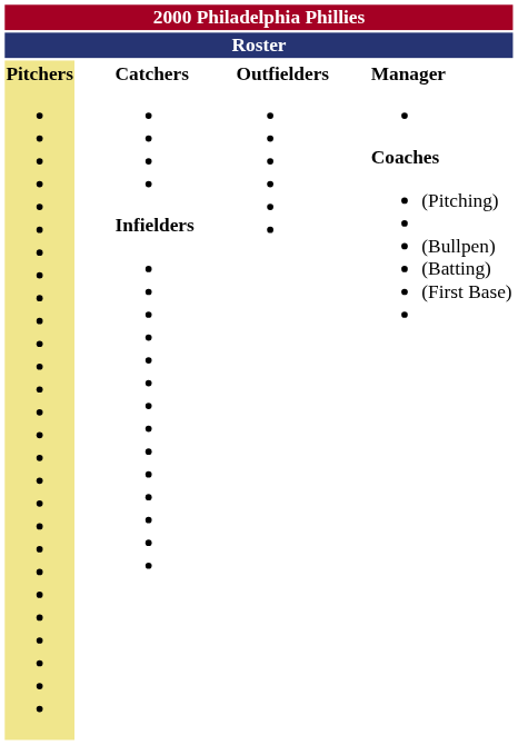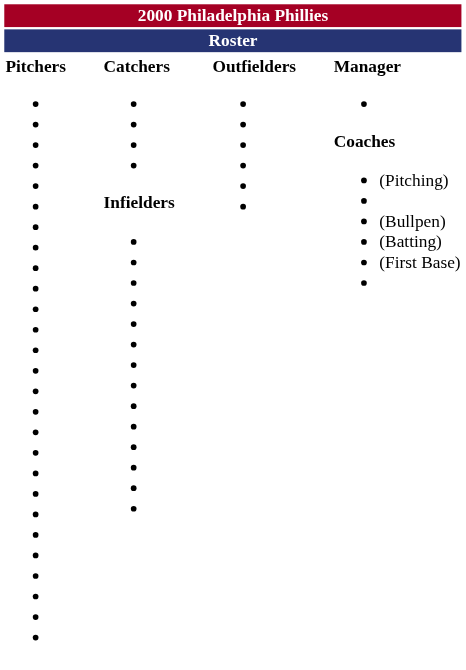Pitchers | column 1: khaki background -> no background
